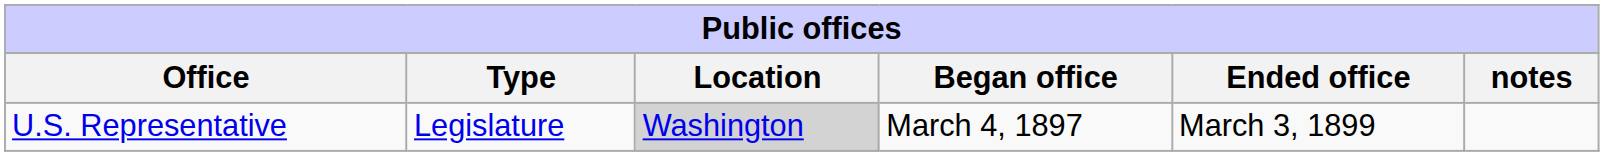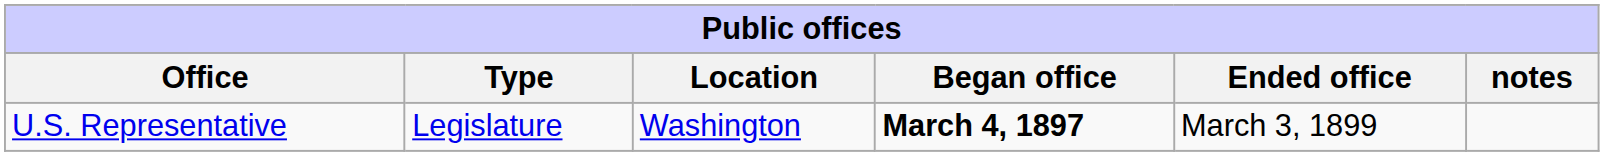U.S. Representative | Location: lightgrey background -> no background
U.S. Representative | Began office: normal -> bold
